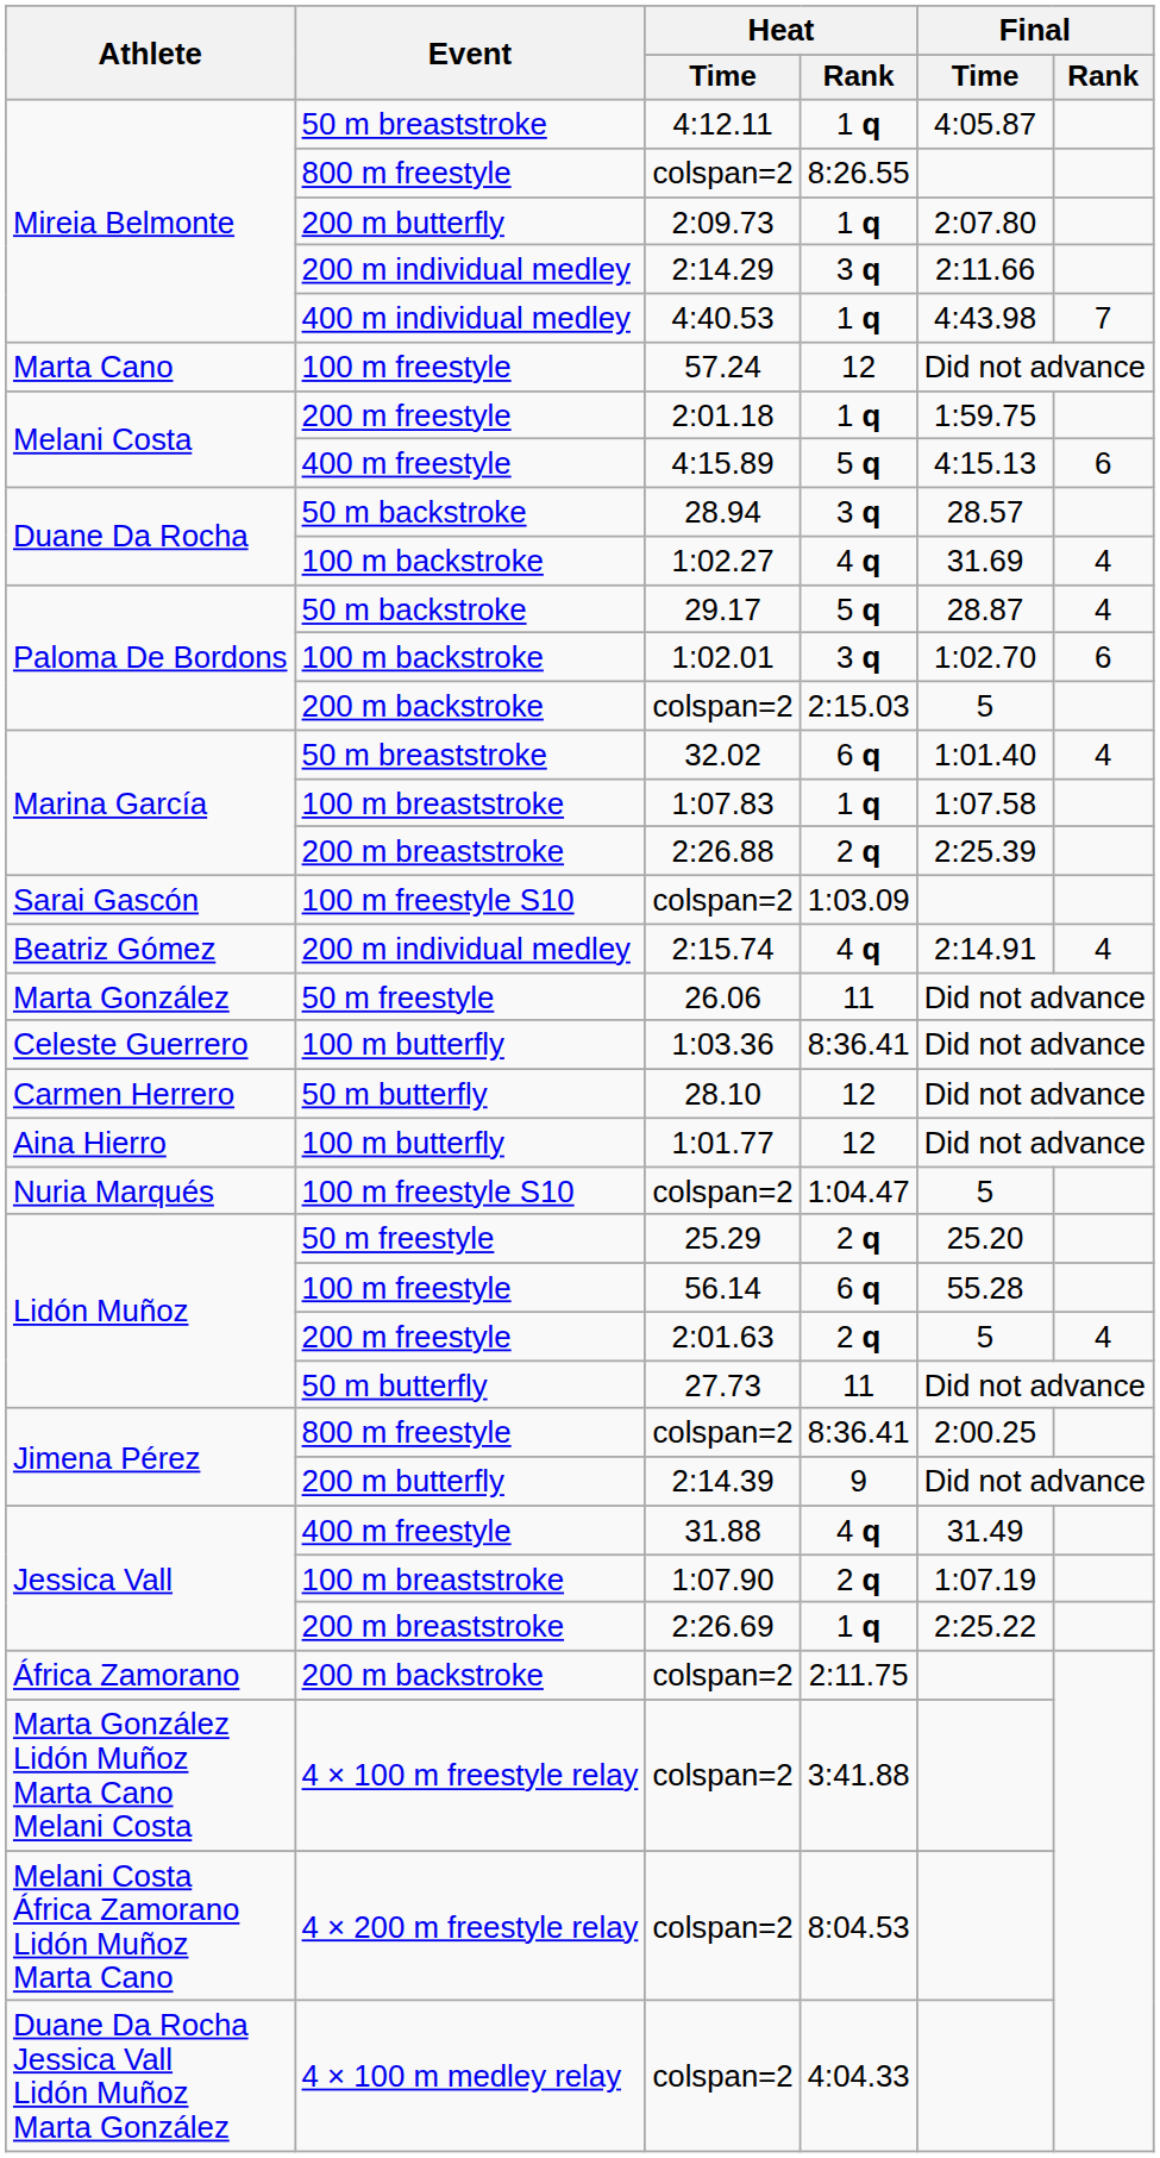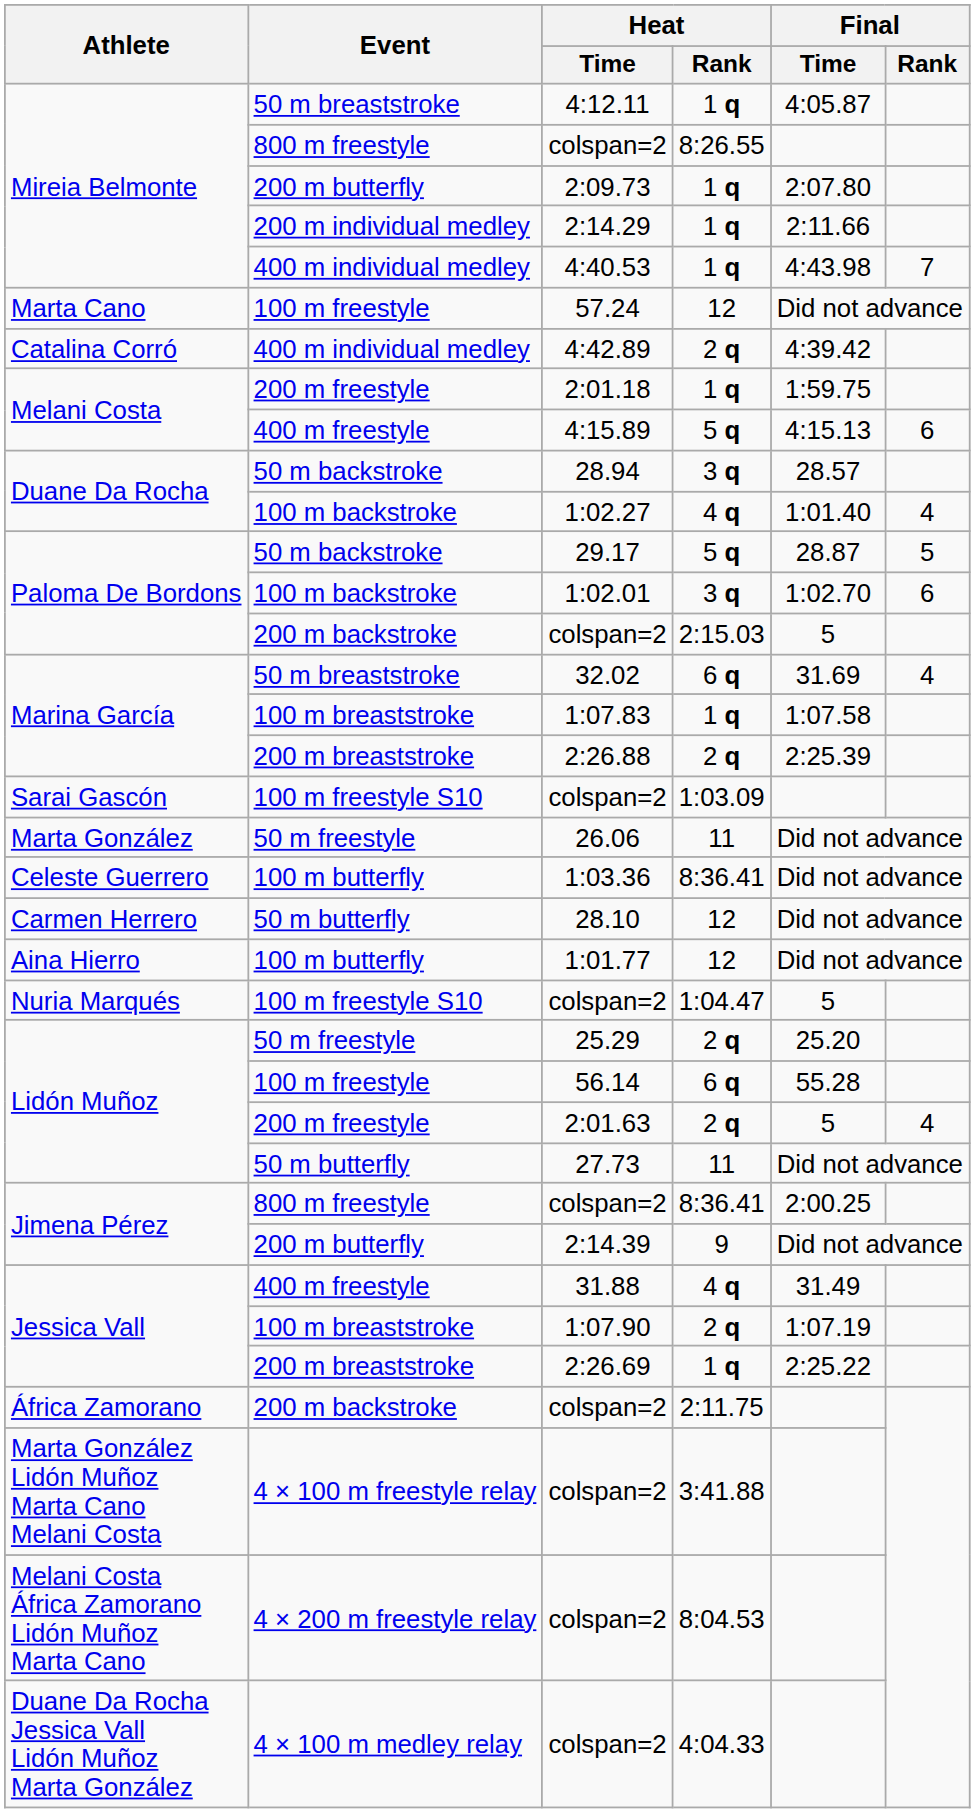2:14.29 | Heat / Rank: 3 q -> 1 q
+ row: Catalina Corró | 400 m individual medley | 4:42.89 | 2 q | 4:39.42
1:02.27 | Final / Time: 31.69 -> 1:01.40
29.17 | Final / Rank: 4 -> 5
32.02 | Final / Time: 1:01.40 -> 31.69
- row: Beatriz Gómez | 200 m individual medley | 2:15.74 | 4 q | 2:14.91 | 4
